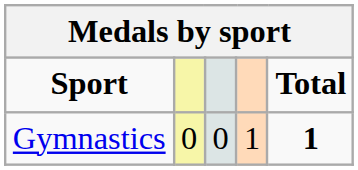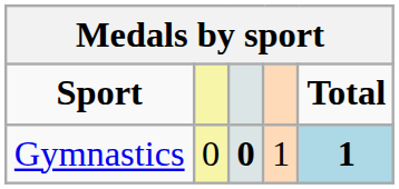Gymnastics | column 3: normal -> bold
Gymnastics | Total: no background -> lightblue background
